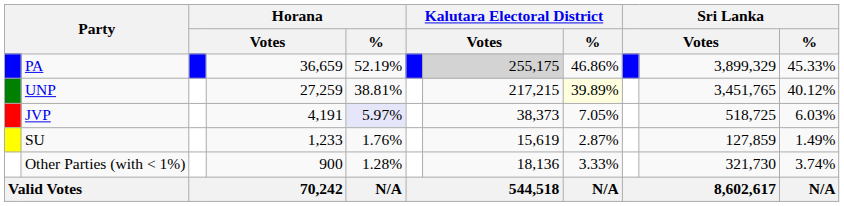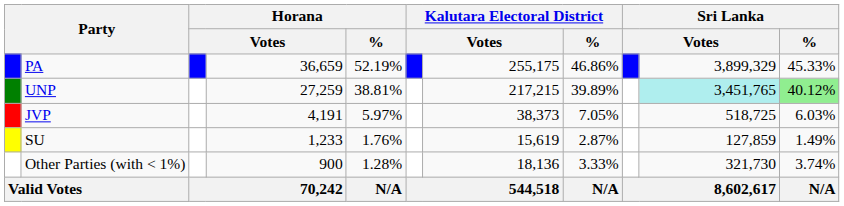PA | column 7: lightgrey background -> no background
UNP | Kalutara Electoral District / %: lightyellow background -> no background
UNP | column 10: no background -> paleturquoise background
UNP | Sri Lanka / %: no background -> lightgreen background
JVP | Horana / %: lavender background -> no background
